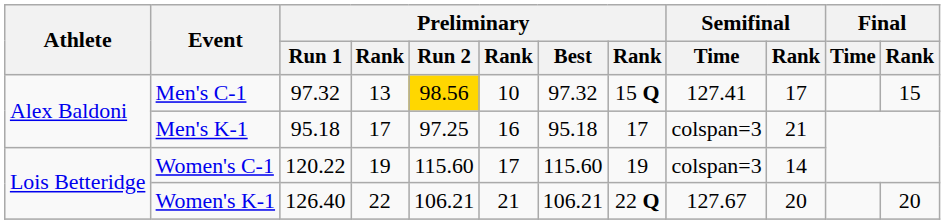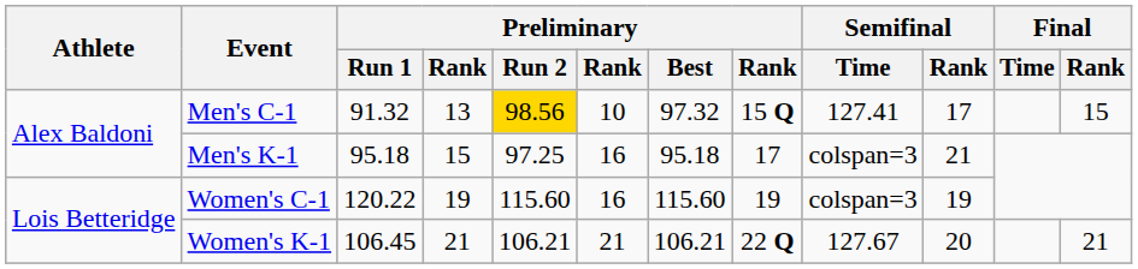Men's C-1 | Preliminary / Run 1: 97.32 -> 91.32
Men's K-1 | column 4: 17 -> 15
Women's C-1 | column 6: 17 -> 16
Women's C-1 | Semifinal / Rank: 14 -> 19
Women's K-1 | Preliminary / Run 1: 126.40 -> 106.45
Women's K-1 | column 4: 22 -> 21
Women's K-1 | Final / Rank: 20 -> 21
